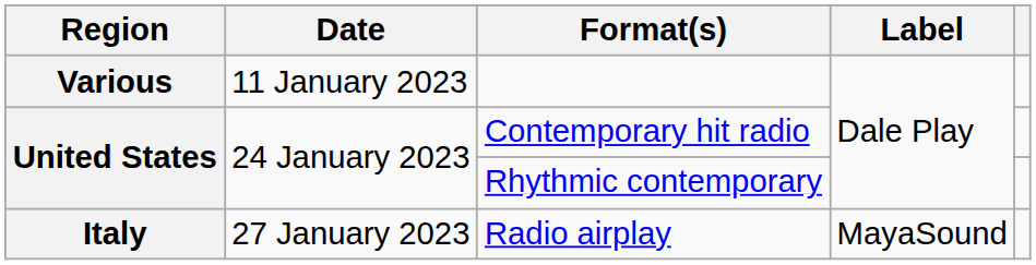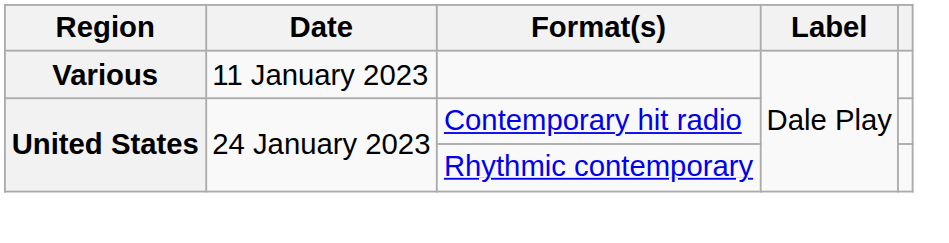- row: Italy | 27 January 2023 | Radio airplay | MayaSound
